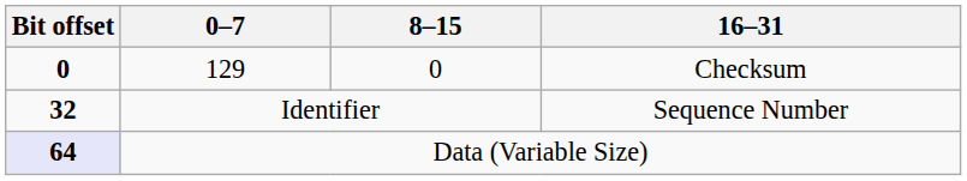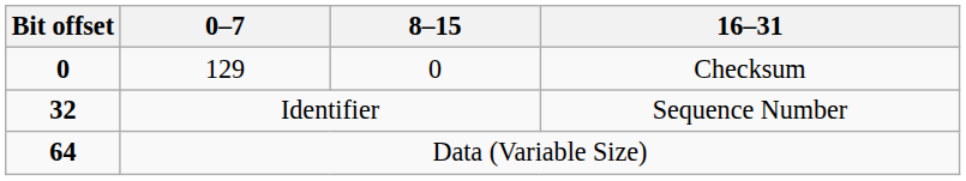Data (Variable Size) | Bit offset: lavender background -> no background
